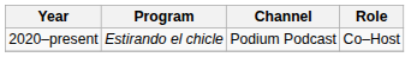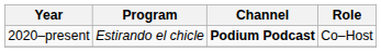2020–present | Channel: normal -> bold
